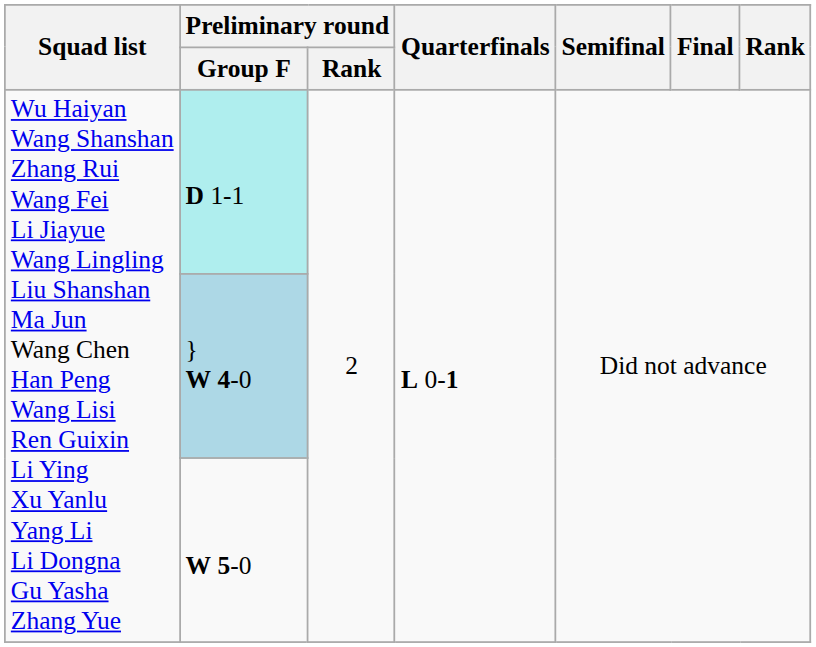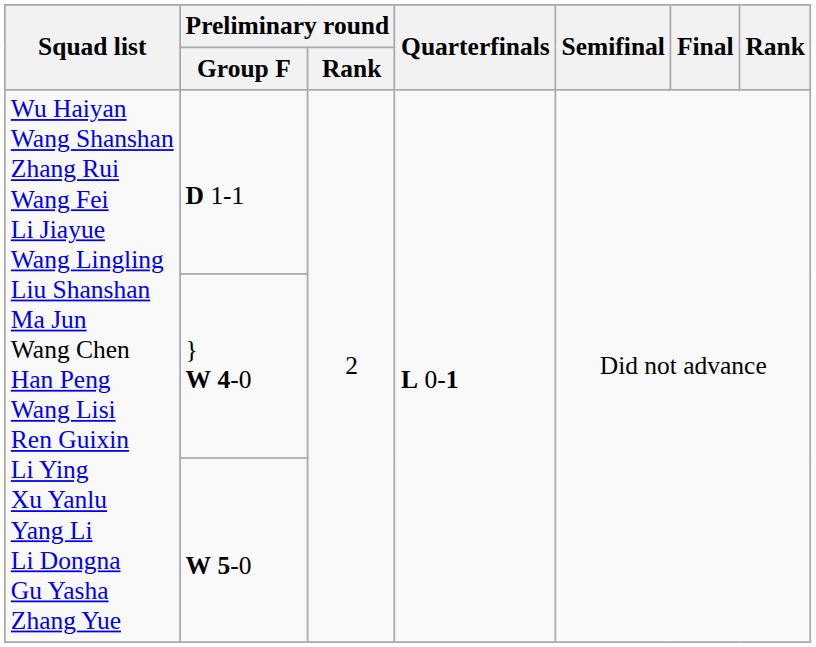D 1-1 | Preliminary round / Group F: paleturquoise background -> no background
} W 4-0 | Preliminary round / Group F: lightblue background -> no background
